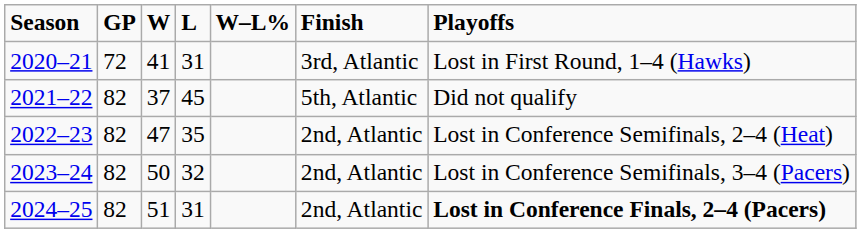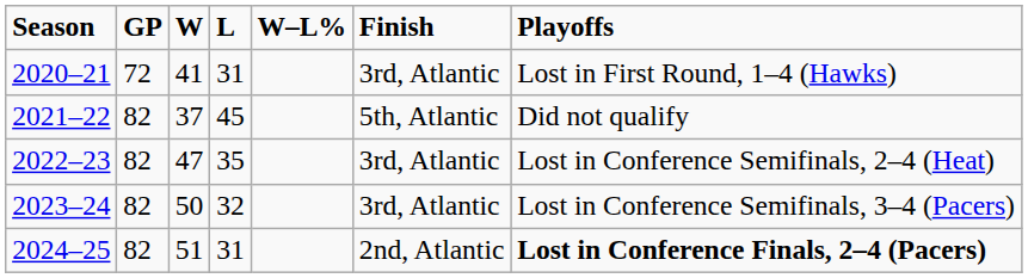2022–23 | column 6: 2nd, Atlantic -> 3rd, Atlantic
2023–24 | column 6: 2nd, Atlantic -> 3rd, Atlantic
